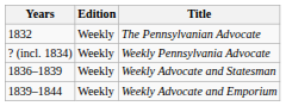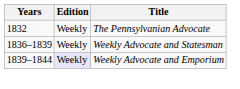- row: ? (incl. 1834) | Weekly | Weekly Pennsylvania Advocate
Weekly Advocate and Emporium | Edition: no background -> lavender background
